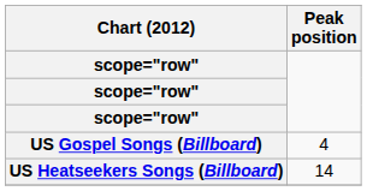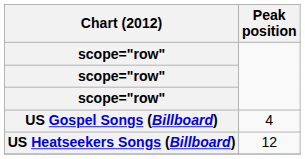US Heatseekers Songs (Billboard) | Peak position: 14 -> 12
